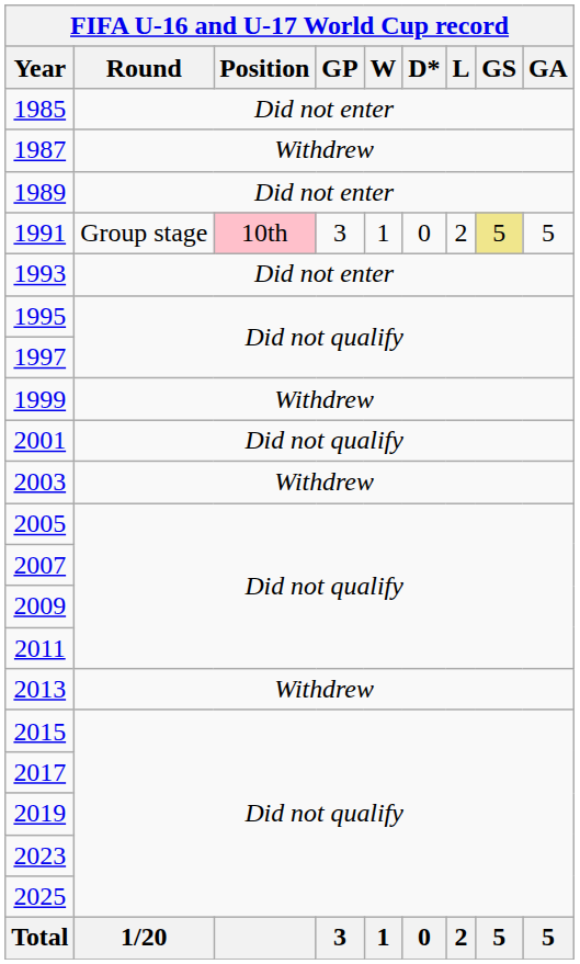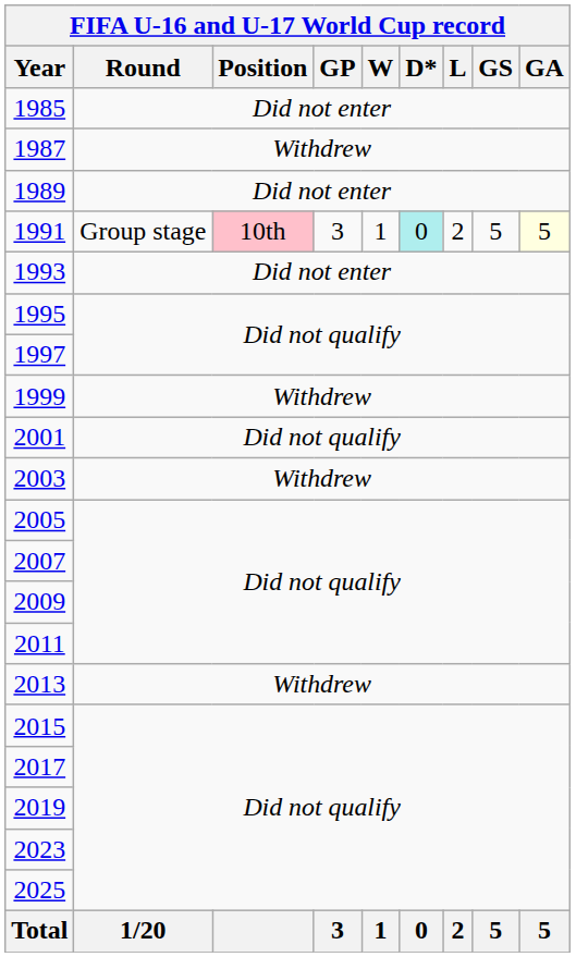1991 | D*: no background -> paleturquoise background
1991 | GS: khaki background -> no background
1991 | GA: no background -> lightyellow background
